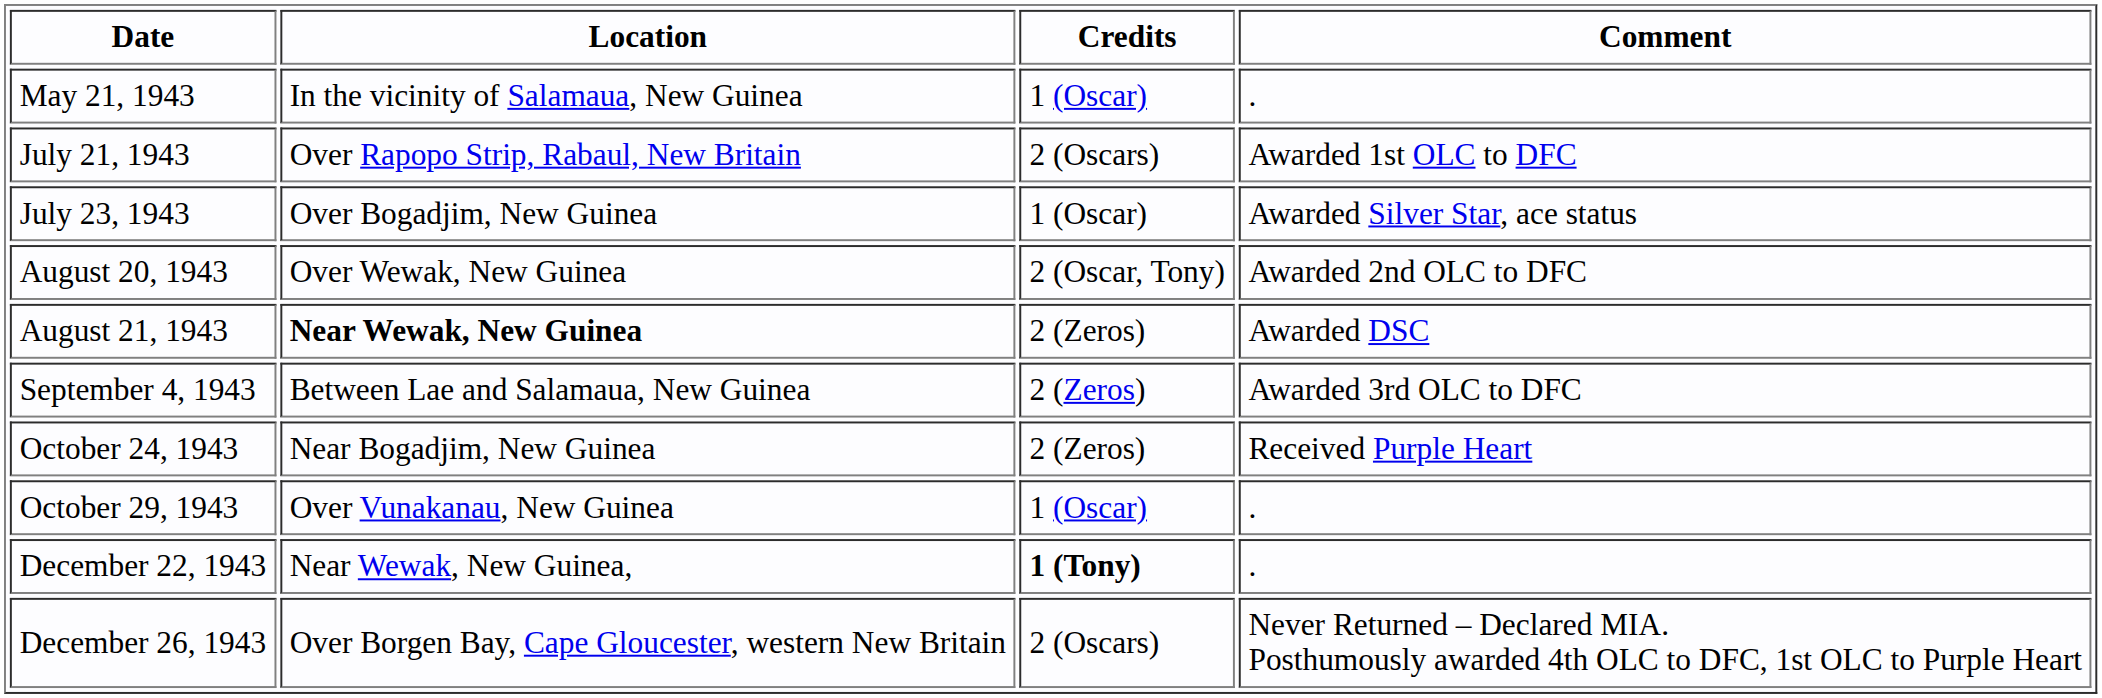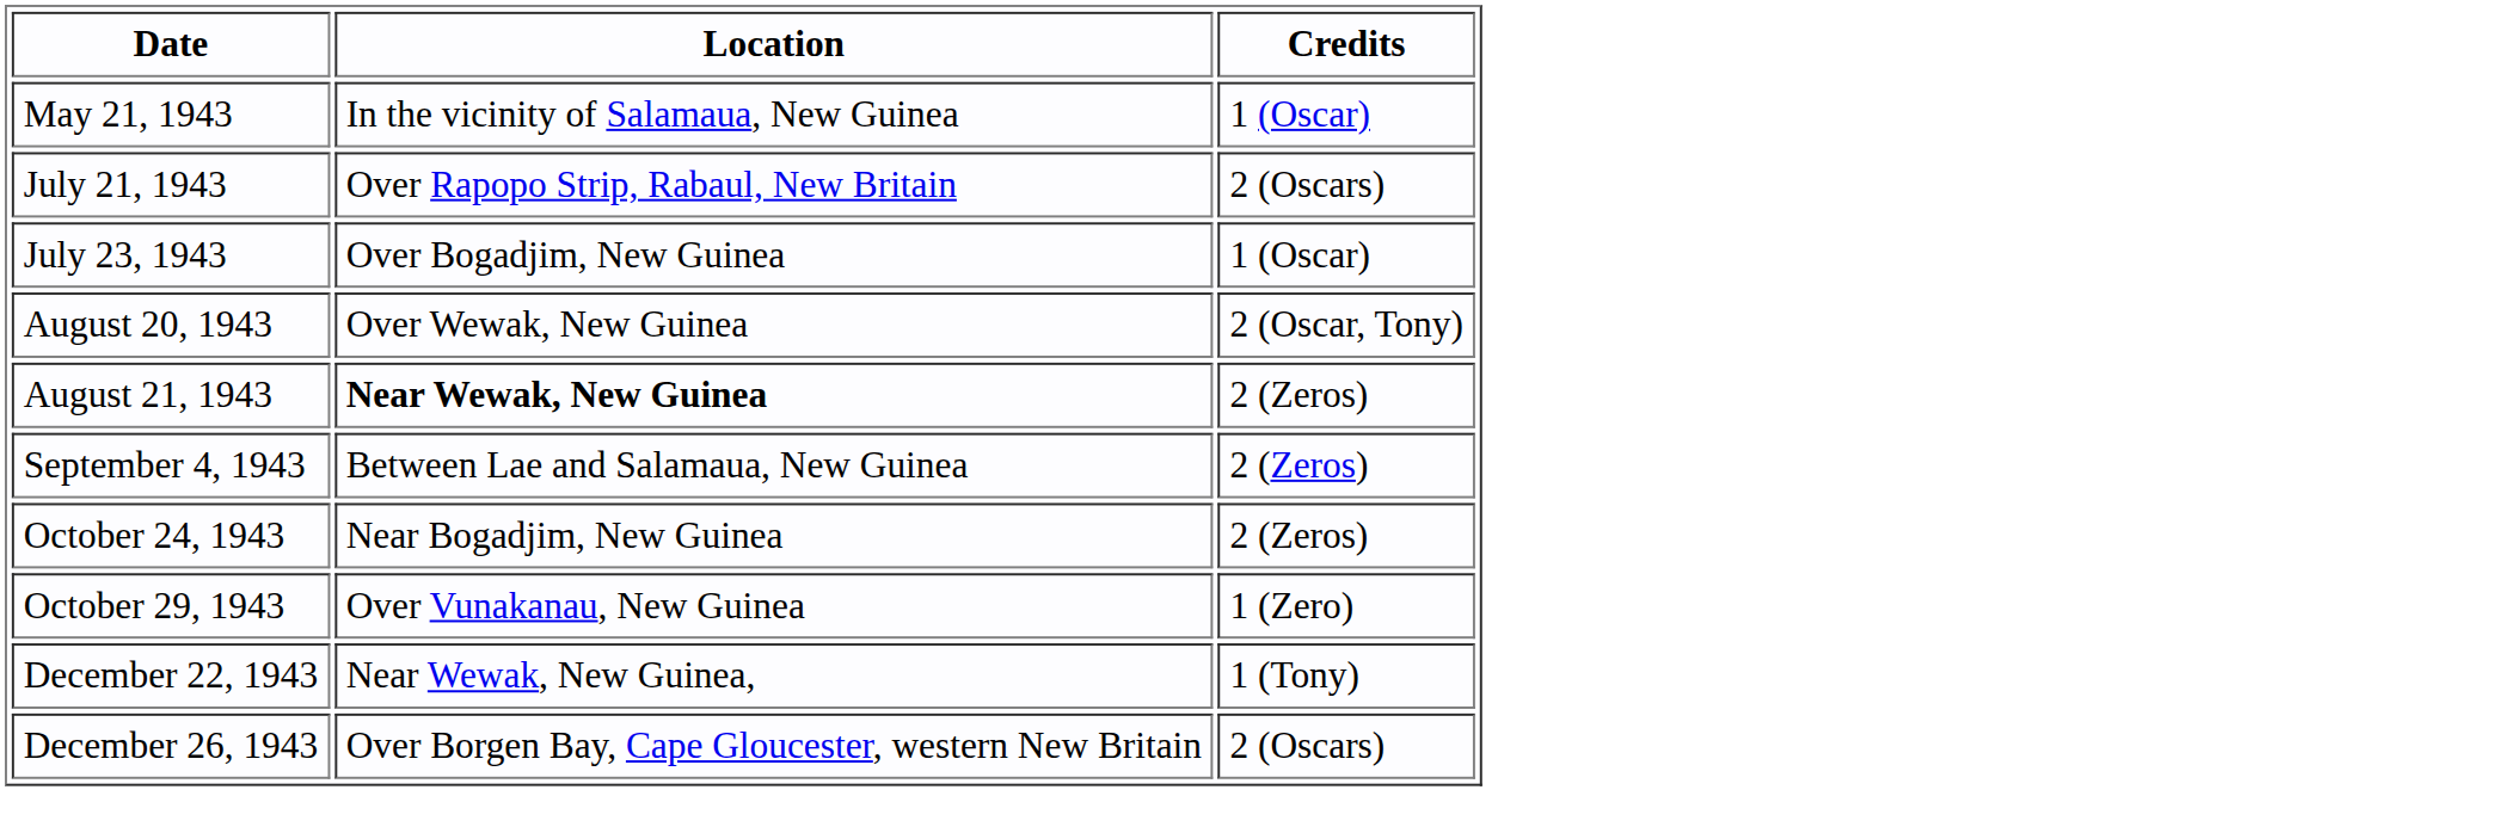- column: Comment | . | Awarded 1st OLC to DFC | Awarded Silver Star, ace status | Awarded 2nd OLC to DFC | Awarded DSC | Awarded 3rd OLC to DFC | Received Purple Heart | . | . | Never Returned – Declared MIA. Posthumously awarded 4th OLC to DFC, 1st OLC to Purple Heart
October 29, 1943 | Credits: 1 (Oscar) -> 1 (Zero)
December 22, 1943 | Credits: bold -> normal
